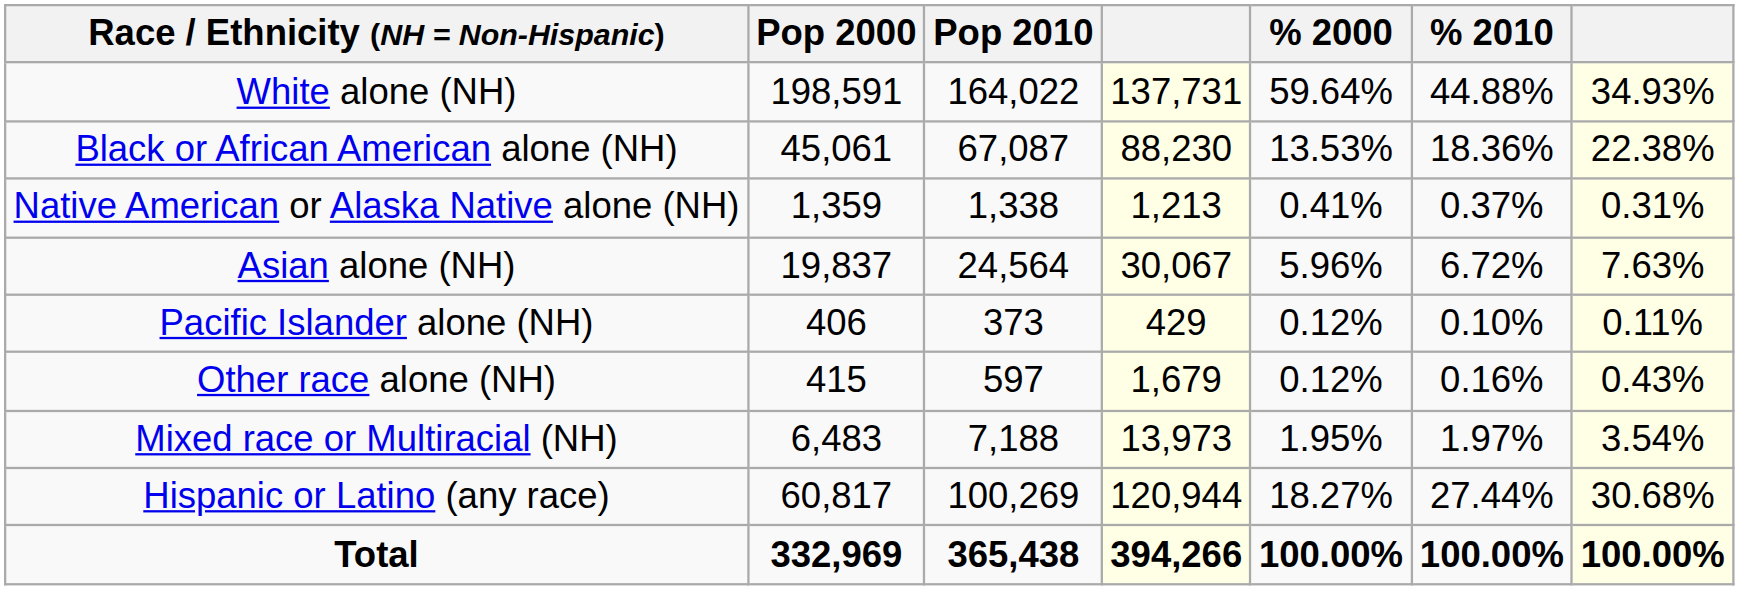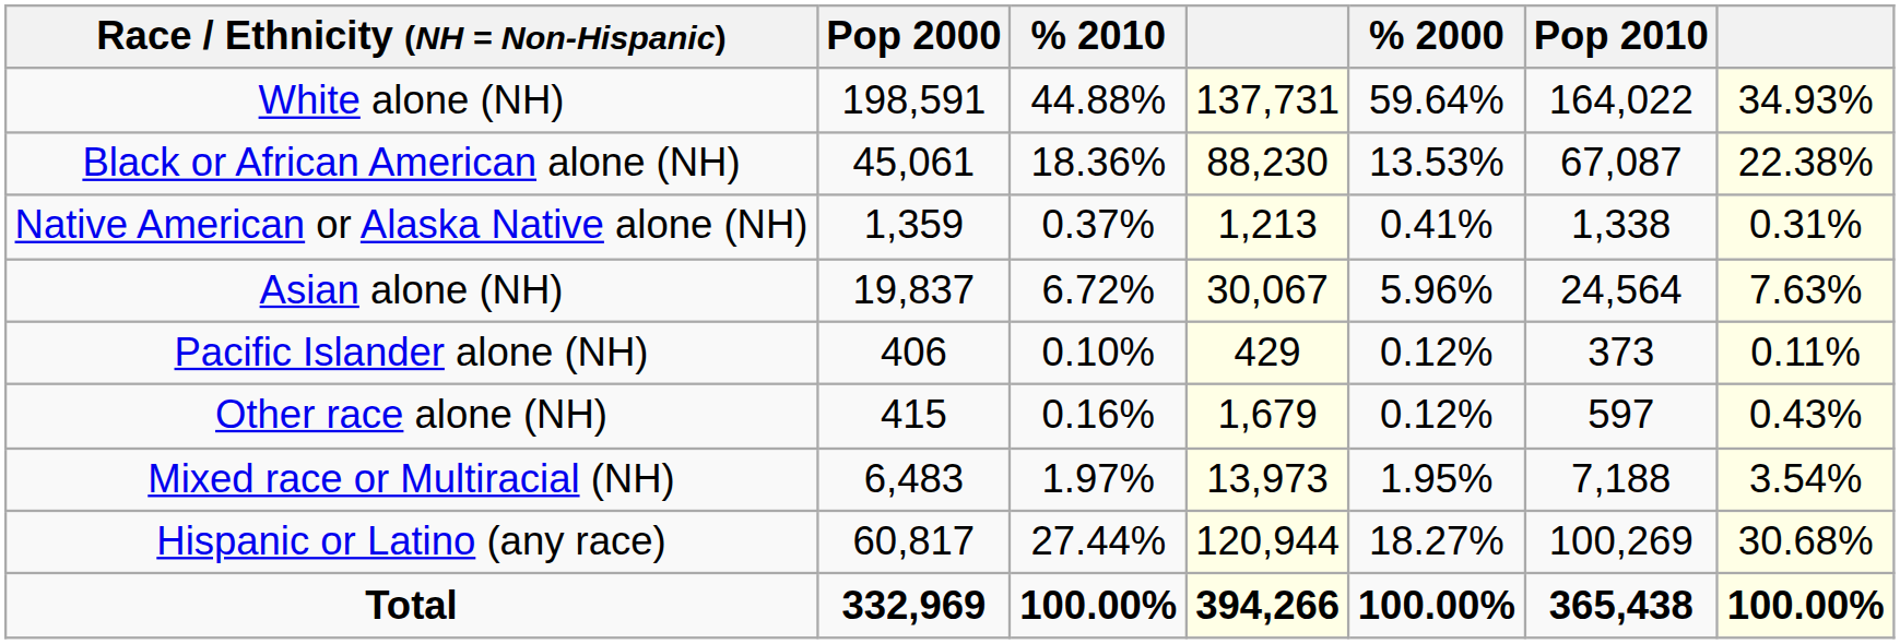columns swapped: Pop 2010 <-> % 2010
